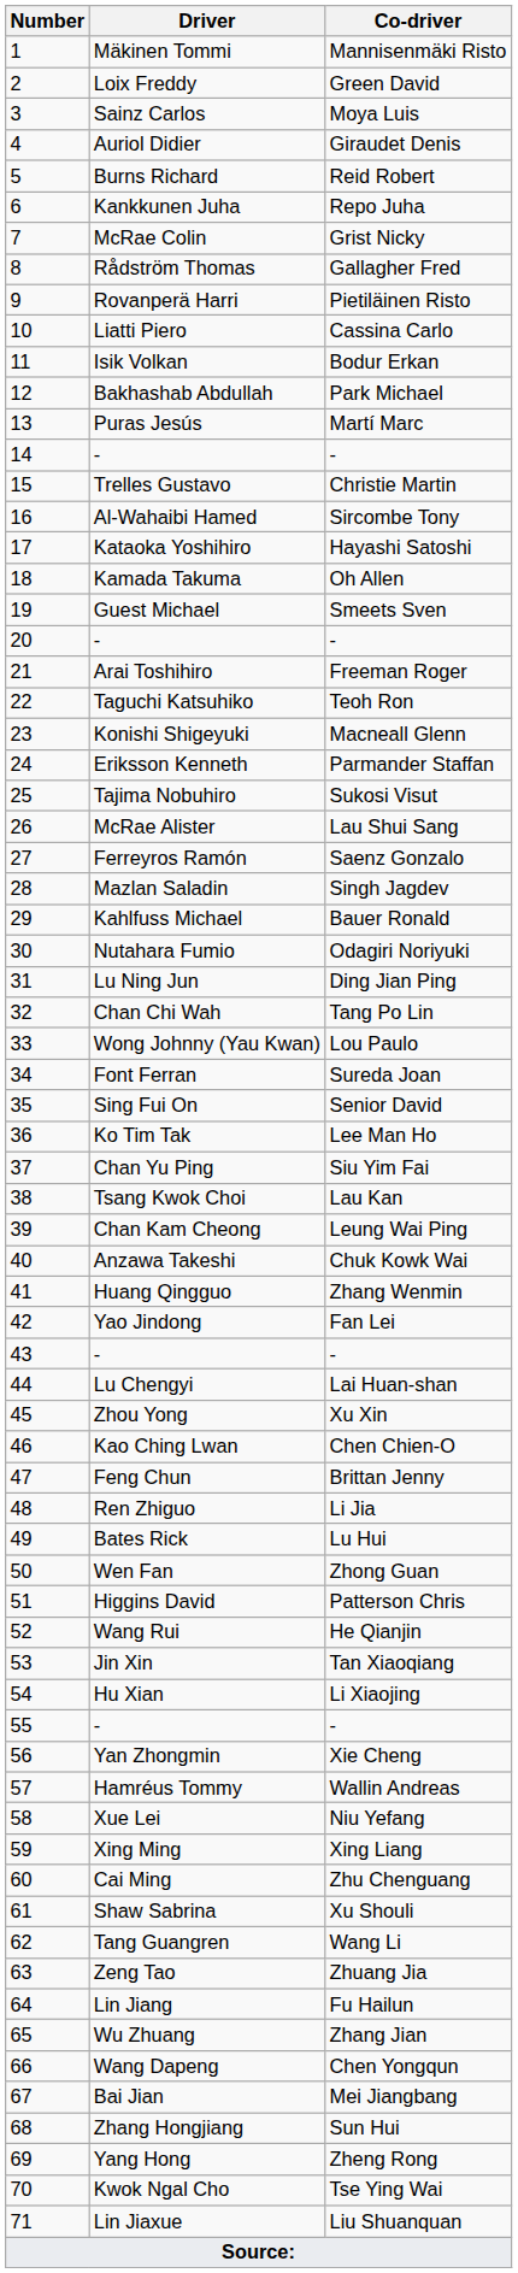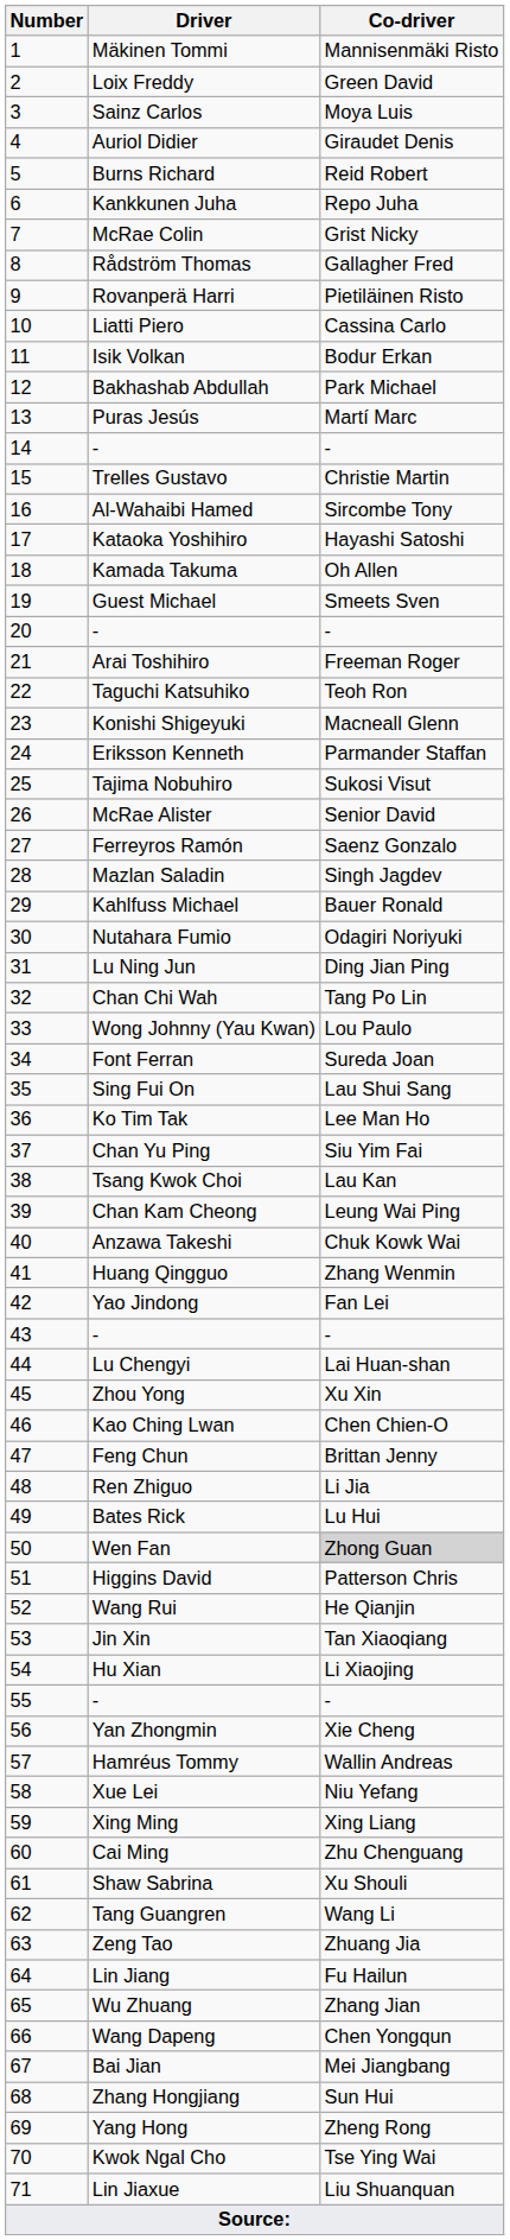McRae Alister | Co-driver: Lau Shui Sang -> Senior David
Sing Fui On | Co-driver: Senior David -> Lau Shui Sang
Wen Fan | Co-driver: no background -> lightgrey background
